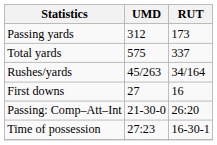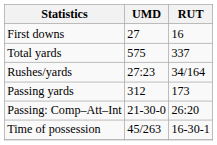rows swapped: First downs <-> Passing yards
Rushes/yards | UMD: 45/263 -> 27:23
Time of possession | UMD: 27:23 -> 45/263
